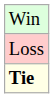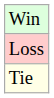row 3 | column 1: bold -> normal
